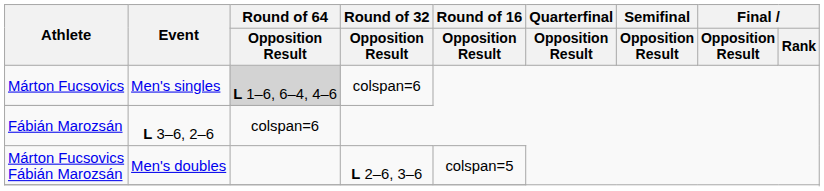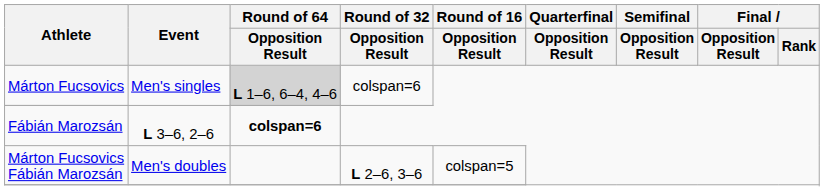Fábián Marozsán | Round of 64 / Opposition Result: normal -> bold
